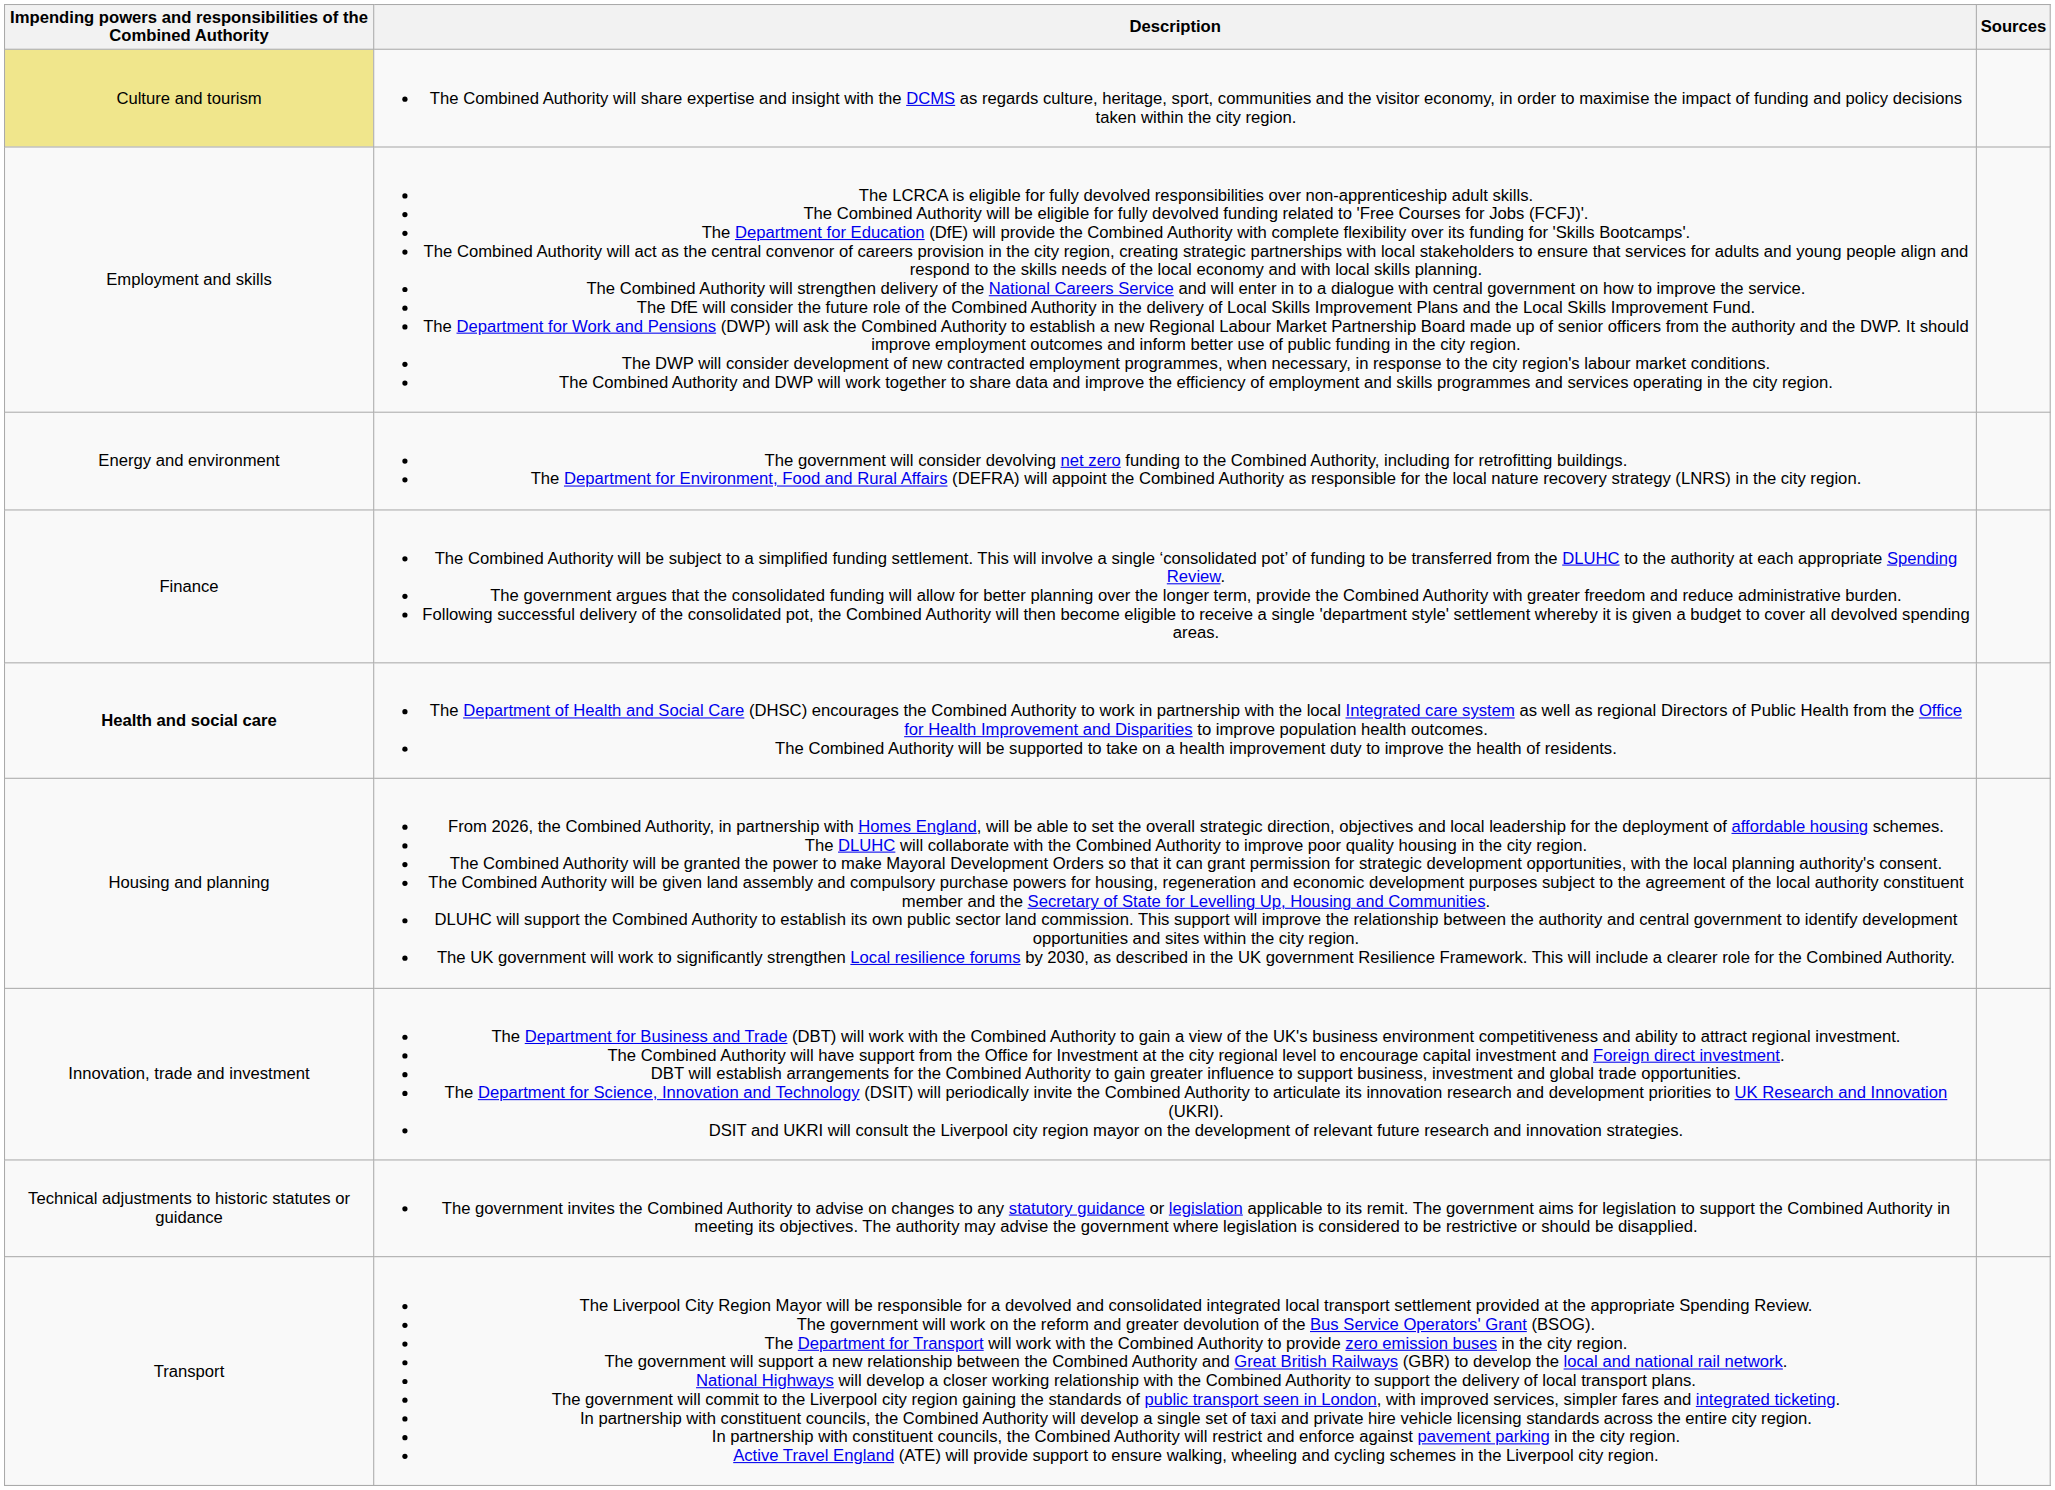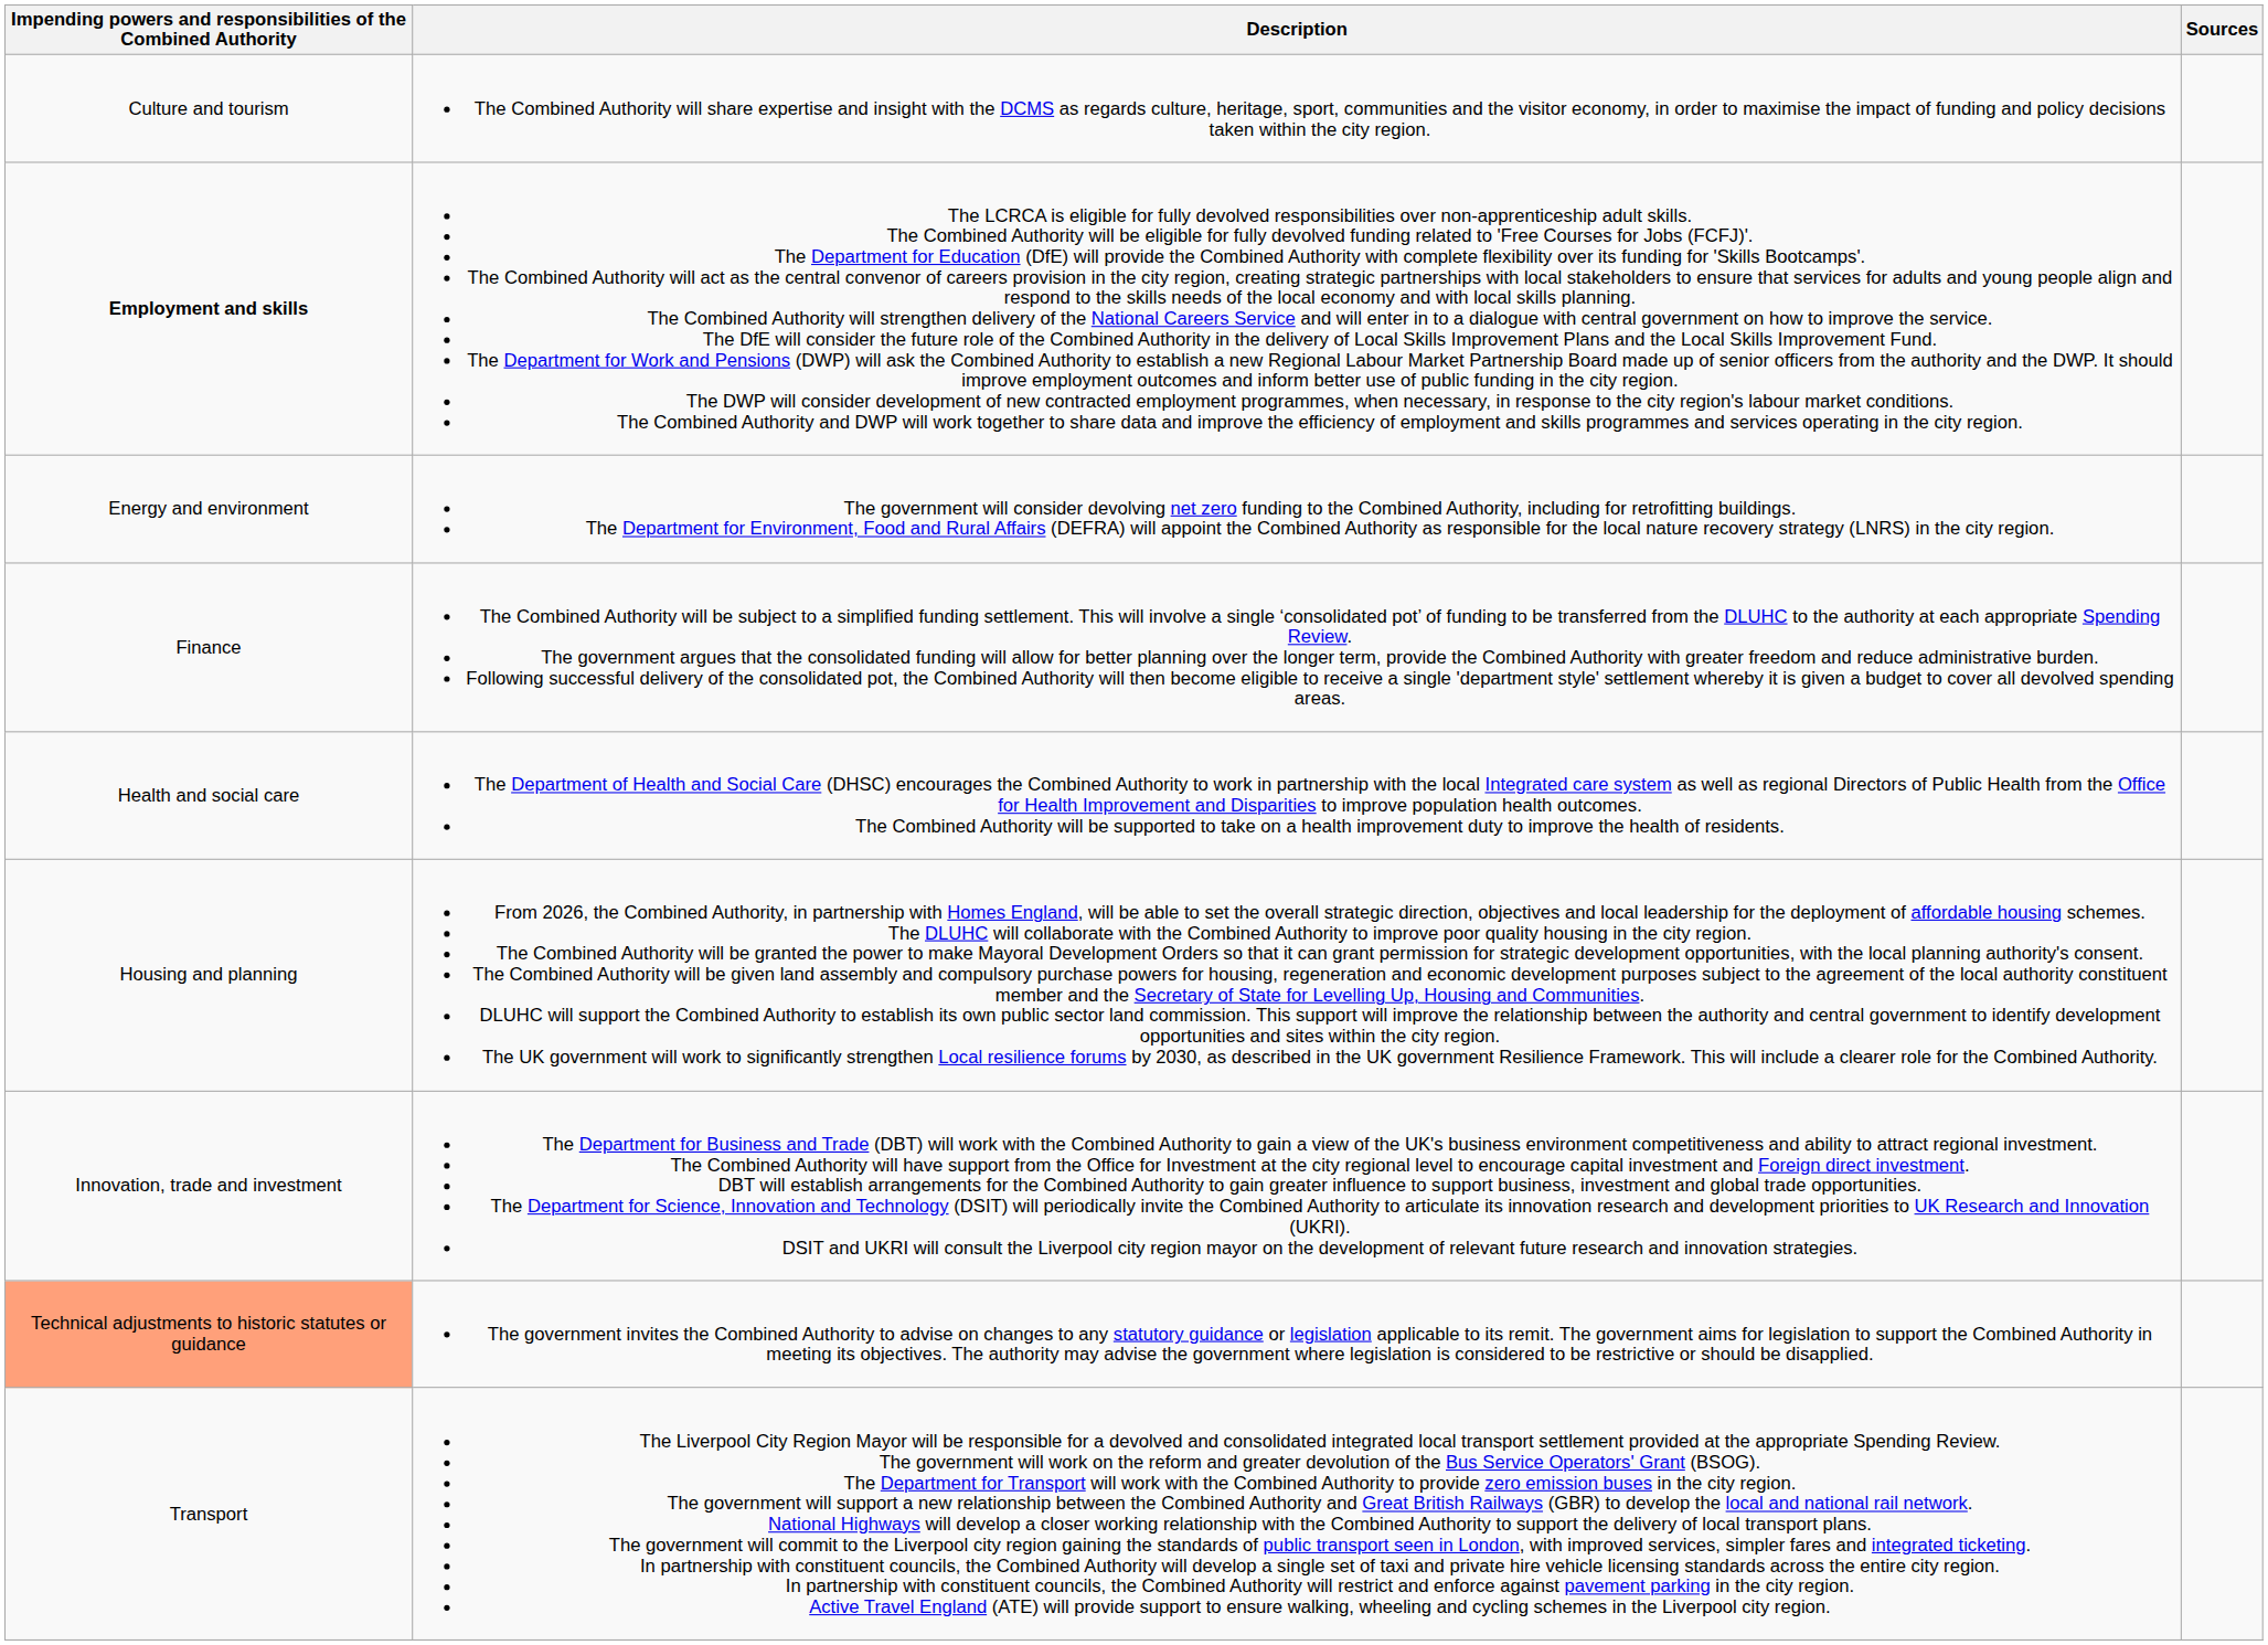row 2 | column 1: khaki background -> no background
row 3 | column 1: normal -> bold
row 6 | column 1: bold -> normal
row 9 | column 1: no background -> lightsalmon background
